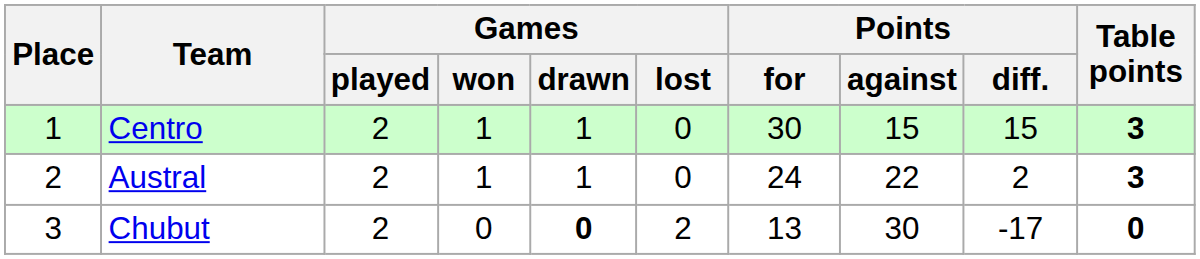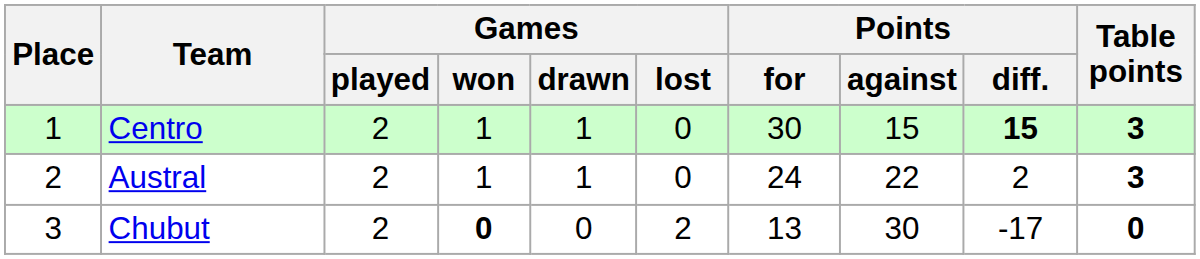Centro | Points / diff.: normal -> bold
Chubut | Games / won: normal -> bold
Chubut | Games / drawn: bold -> normal
